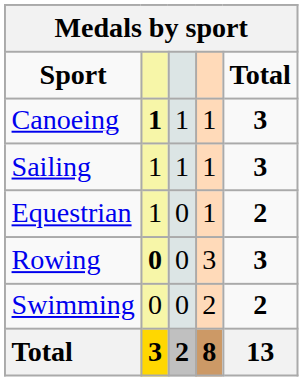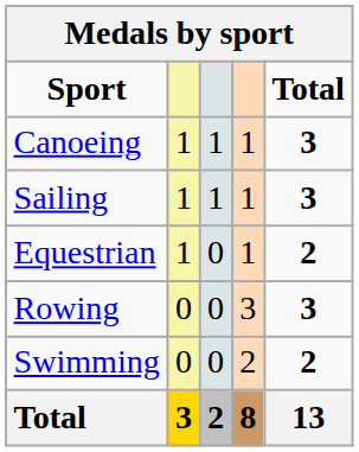Canoeing | column 2: bold -> normal
Rowing | column 2: bold -> normal
